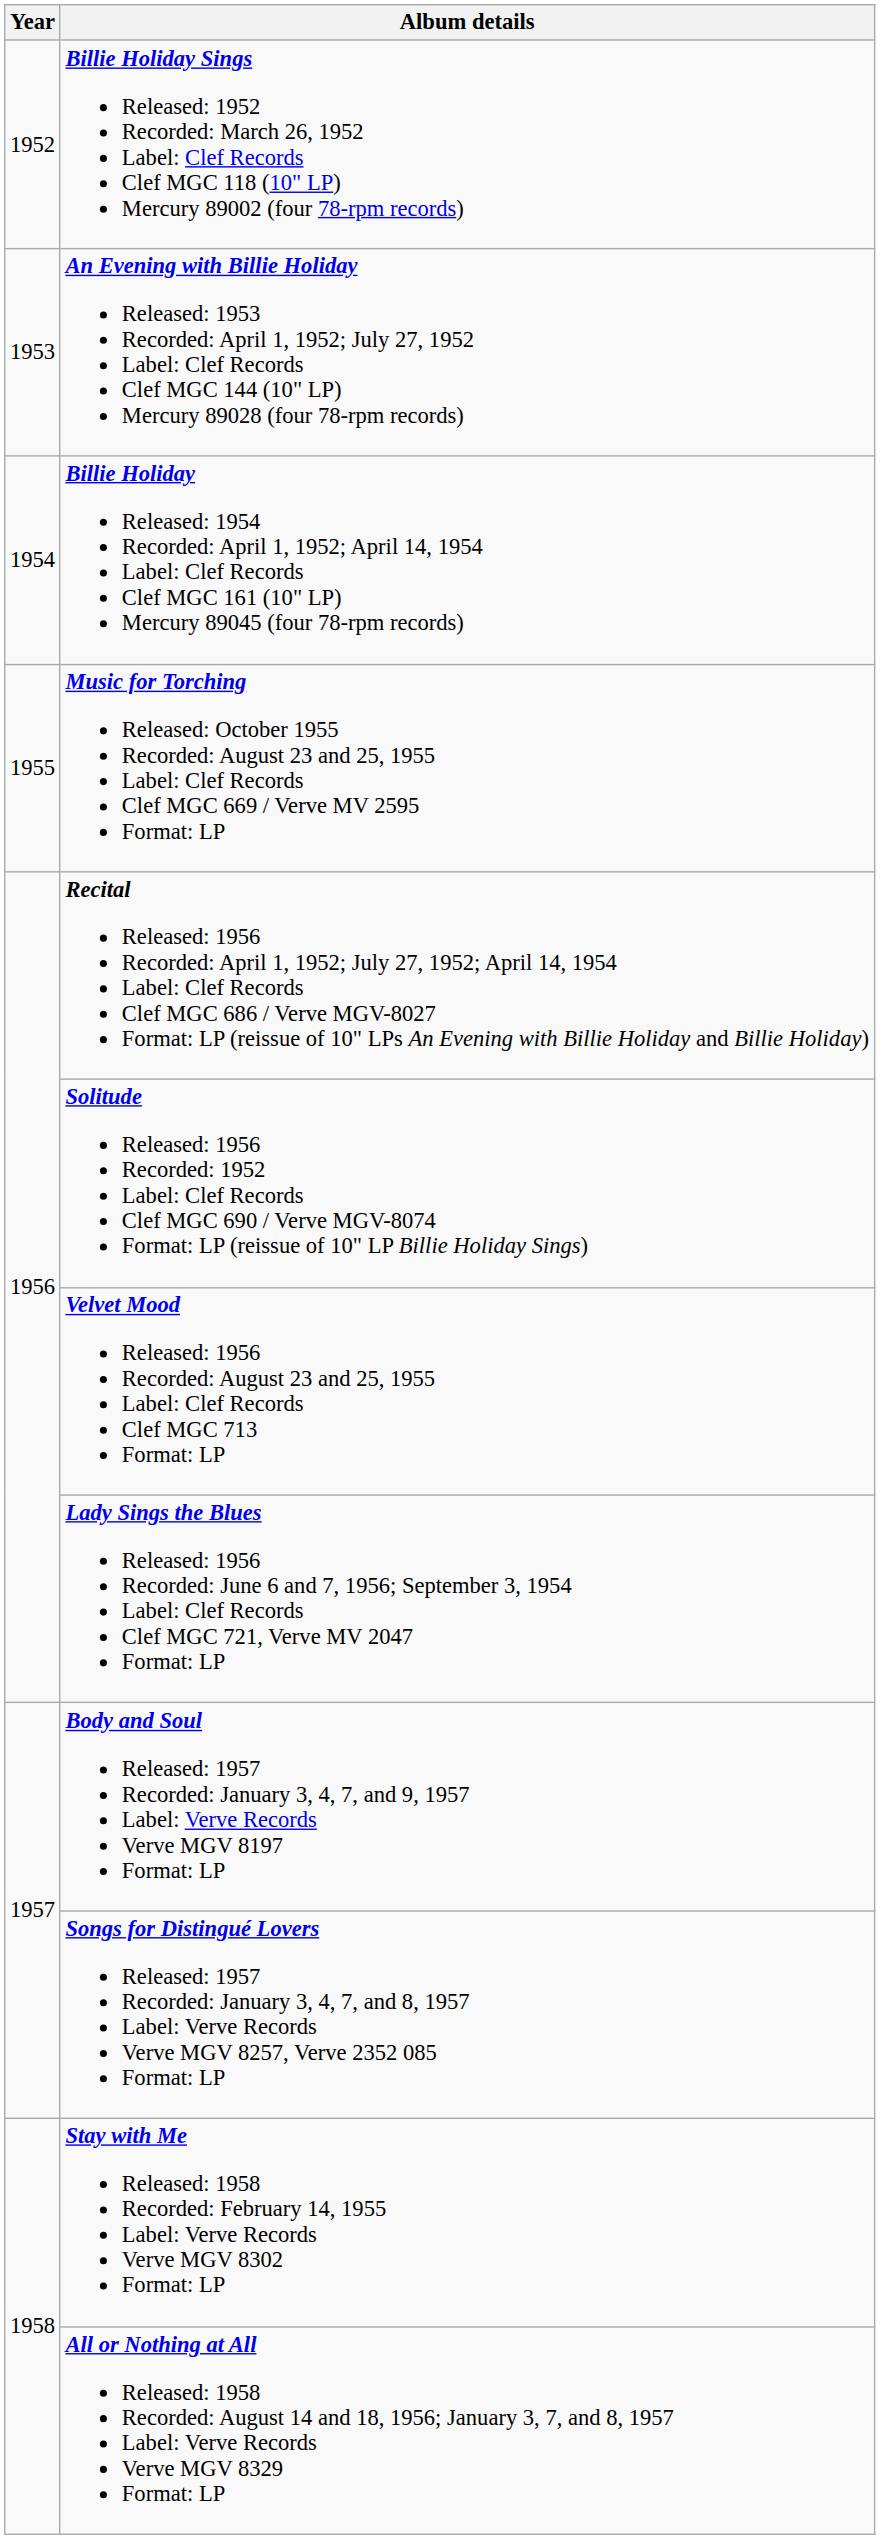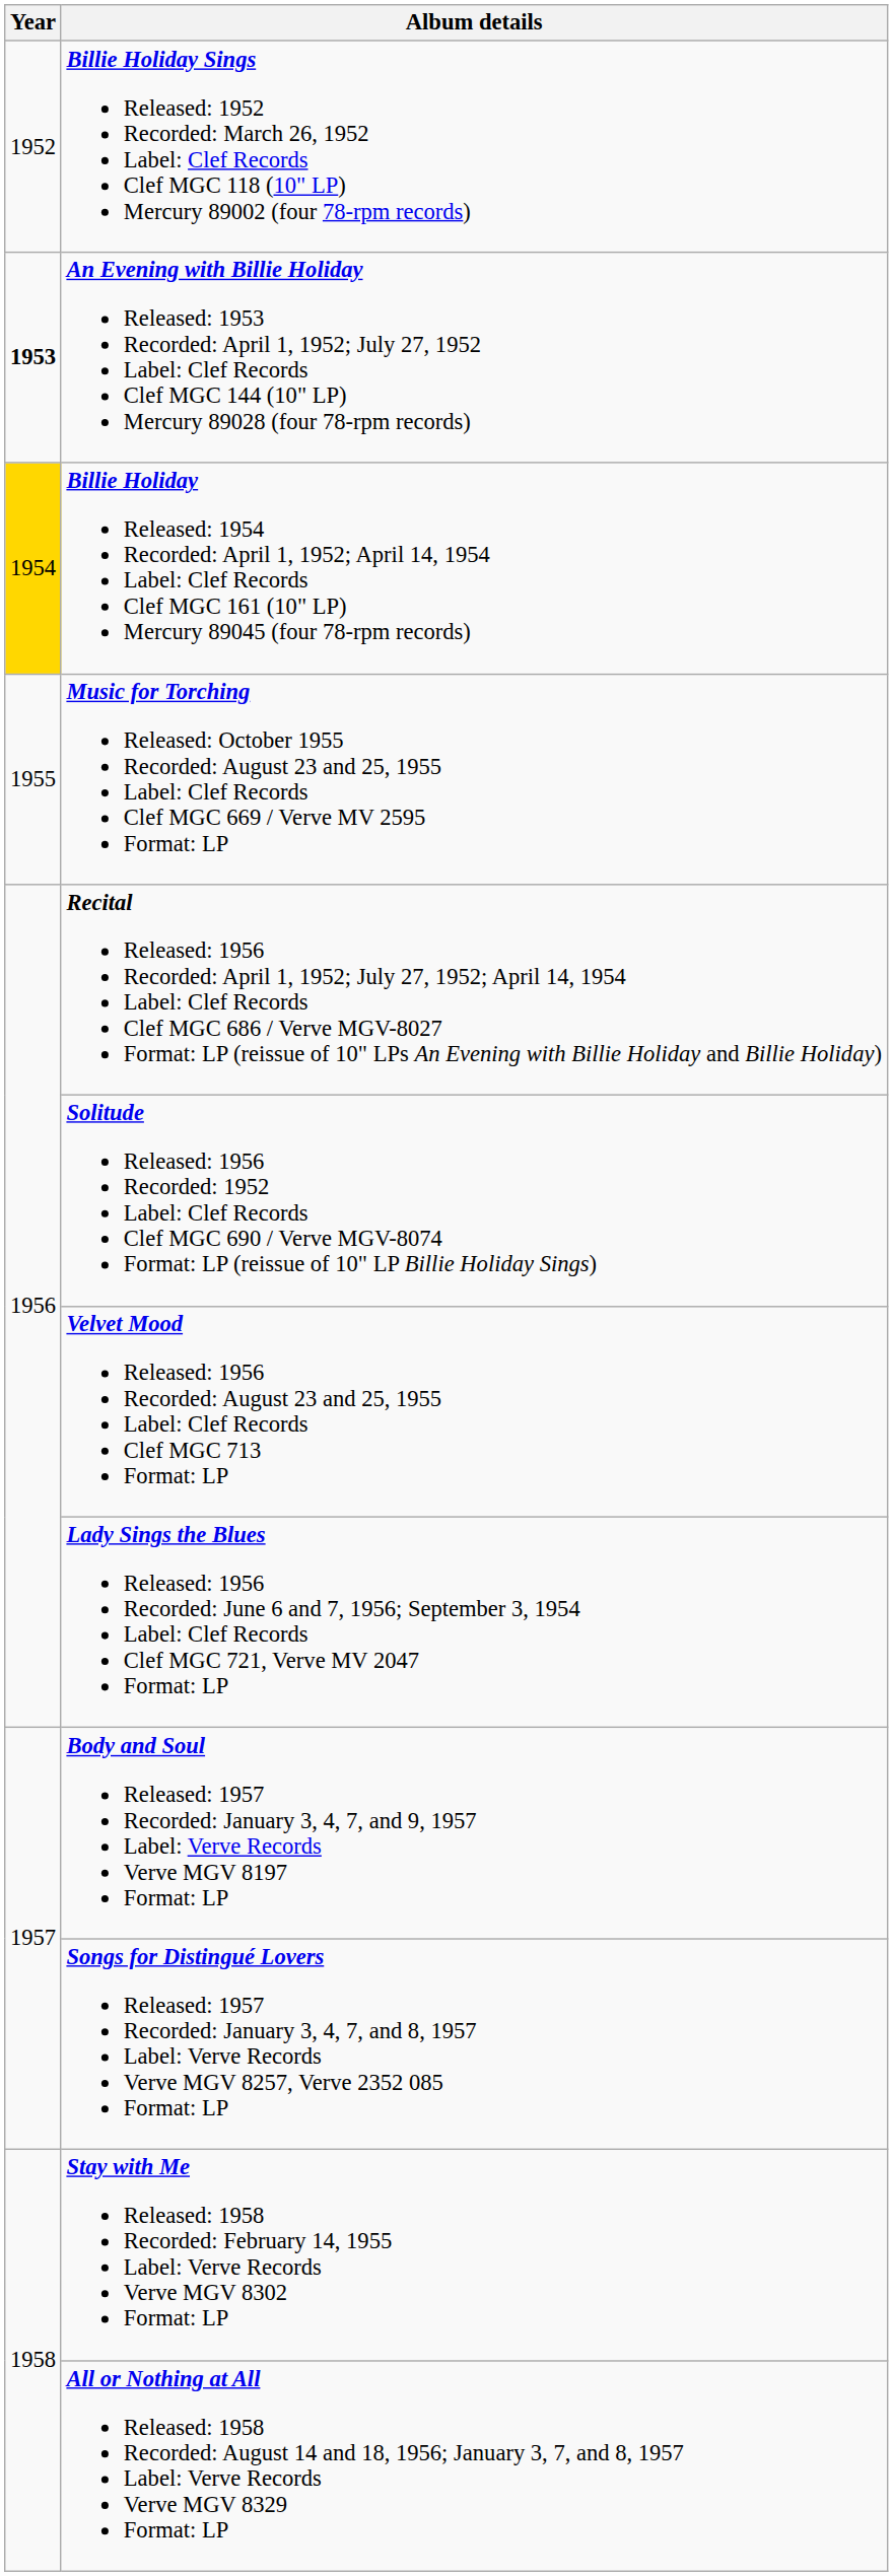row 3 | Year: normal -> bold
row 4 | Year: no background -> gold background
